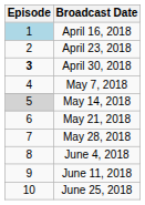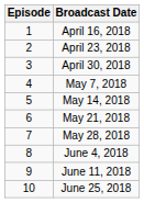April 16, 2018 | Episode: lightblue background -> no background
April 30, 2018 | Episode: bold -> normal
May 14, 2018 | Episode: lightgrey background -> no background
